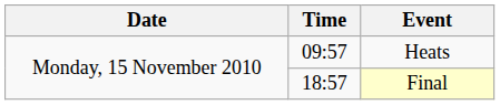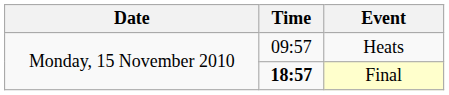Final | Time: normal -> bold
